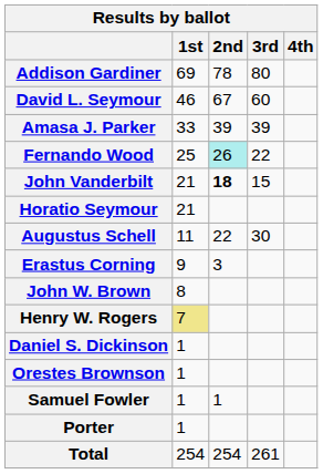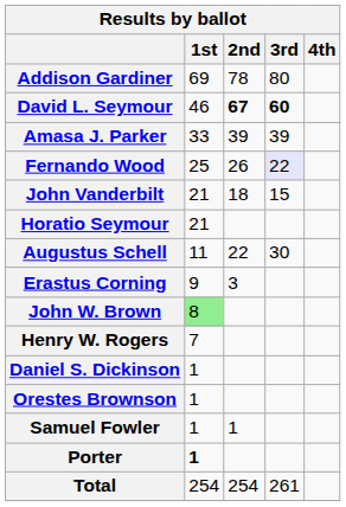David L. Seymour | 2nd: normal -> bold
David L. Seymour | 3rd: normal -> bold
Fernando Wood | 2nd: paleturquoise background -> no background
Fernando Wood | 3rd: no background -> lavender background
John Vanderbilt | 2nd: bold -> normal
John W. Brown | 1st: no background -> lightgreen background
Henry W. Rogers | 1st: khaki background -> no background
Porter | 1st: normal -> bold
